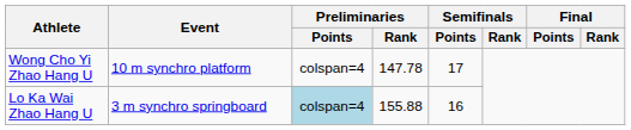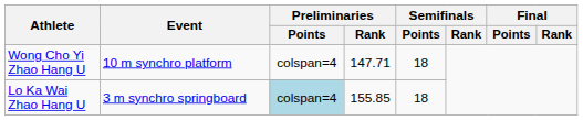Wong Cho Yi Zhao Hang U | Preliminaries / Rank: 147.78 -> 147.71
Wong Cho Yi Zhao Hang U | Semifinals / Points: 17 -> 18
Lo Ka Wai Zhao Hang U | Preliminaries / Rank: 155.88 -> 155.85
Lo Ka Wai Zhao Hang U | Semifinals / Points: 16 -> 18
